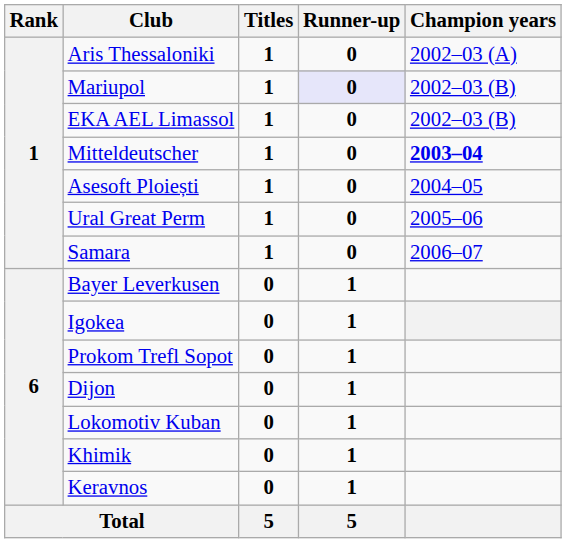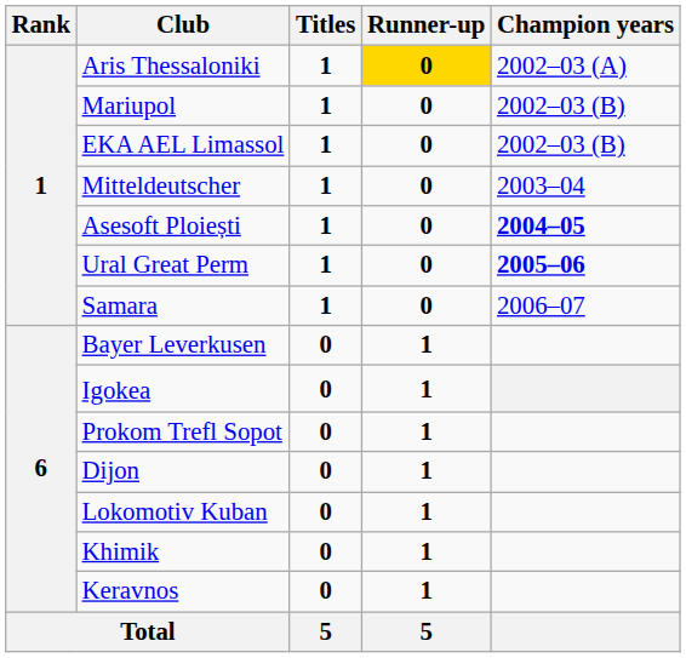Aris Thessaloniki | Runner-up: no background -> gold background
Mariupol | Runner-up: lavender background -> no background
Mitteldeutscher | Champion years: bold -> normal
Asesoft Ploiești | Champion years: normal -> bold
Ural Great Perm | Champion years: normal -> bold
